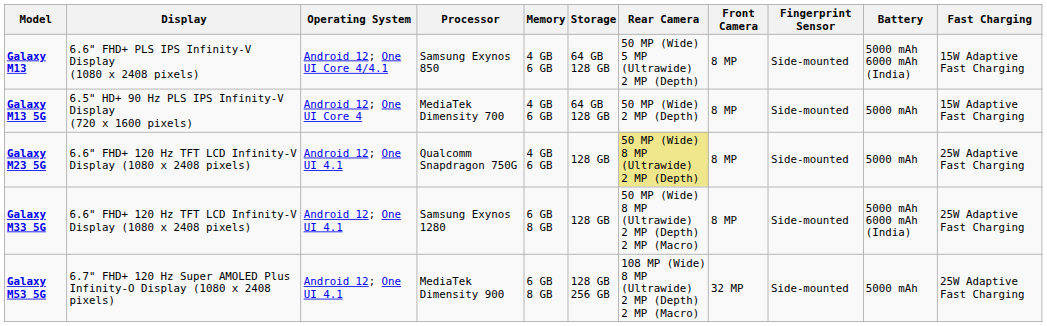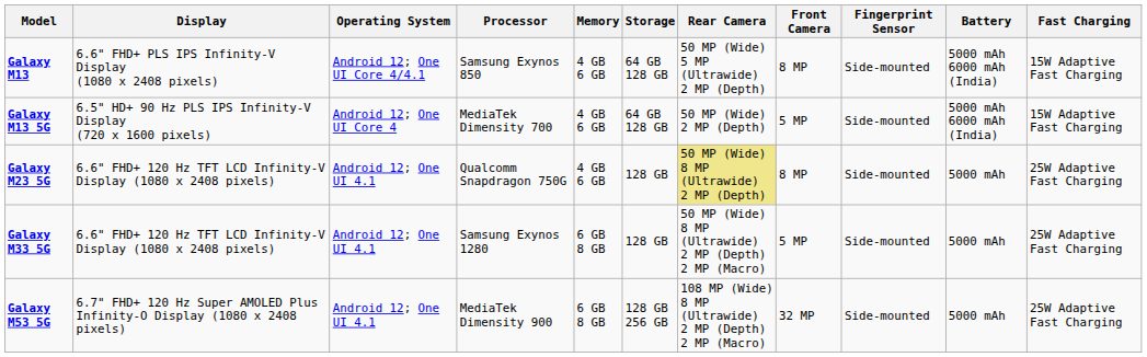Galaxy M13 5G | Front Camera: 8 MP -> 5 MP
Galaxy M13 5G | Battery: 5000 mAh -> 5000 mAh 6000 mAh (India)
Galaxy M33 5G | Front Camera: 8 MP -> 5 MP
Galaxy M33 5G | Battery: 5000 mAh 6000 mAh (India) -> 5000 mAh
